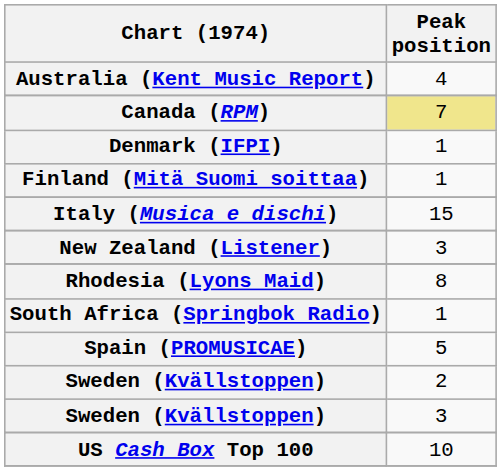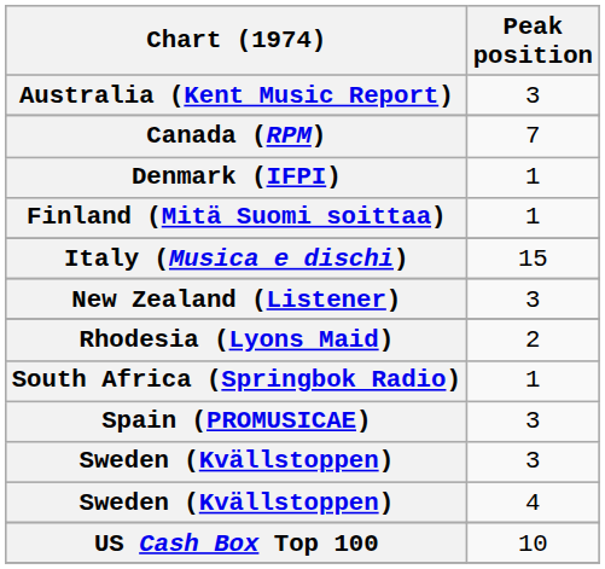row 2 | Peak position: 4 -> 3
row 3 | Peak position: khaki background -> no background
row 8 | Peak position: 8 -> 2
row 10 | Peak position: 5 -> 3
row 11 | Peak position: 2 -> 3
row 12 | Peak position: 3 -> 4
